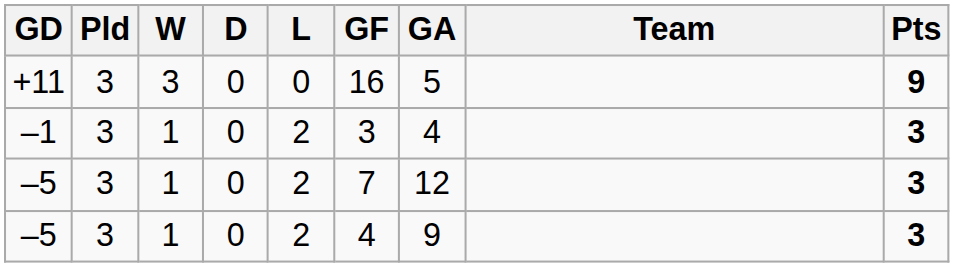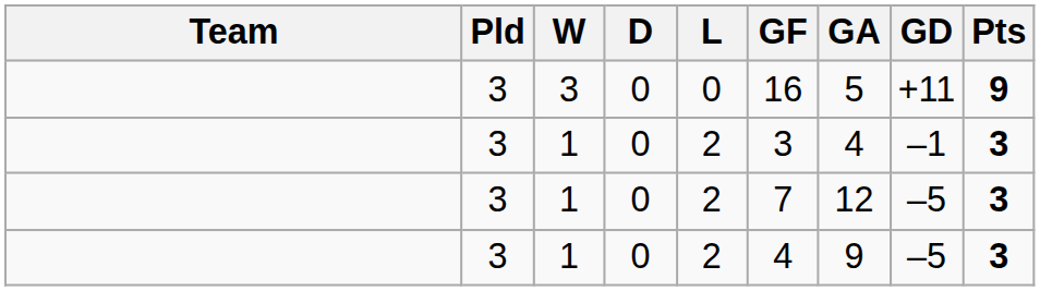columns swapped: Team <-> GD
